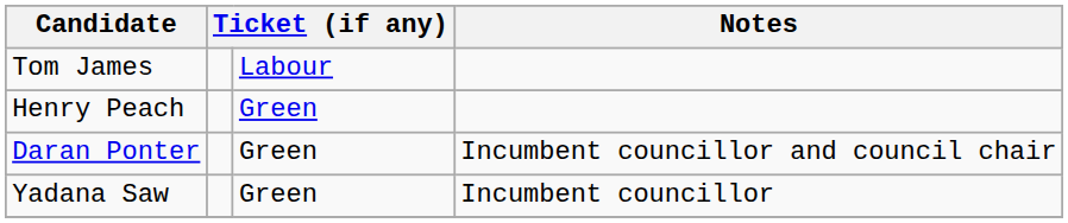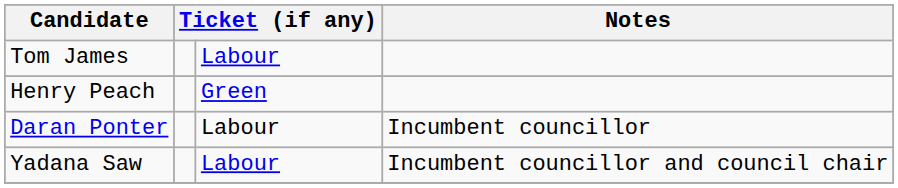Daran Ponter | column 3: Green -> Labour
Daran Ponter | Notes: Incumbent councillor and council chair -> Incumbent councillor
Yadana Saw | column 3: Green -> Labour
Yadana Saw | Notes: Incumbent councillor -> Incumbent councillor and council chair
